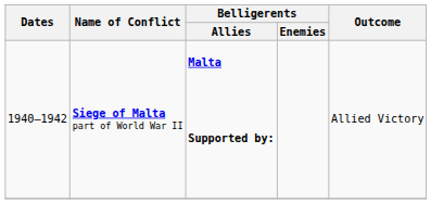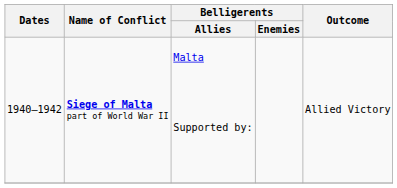Siege of Malta part of World War II | Belligerents / Allies: bold -> normal
